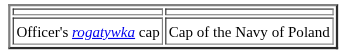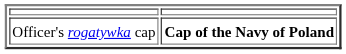Officer's rogatywka cap | column 2: normal -> bold
